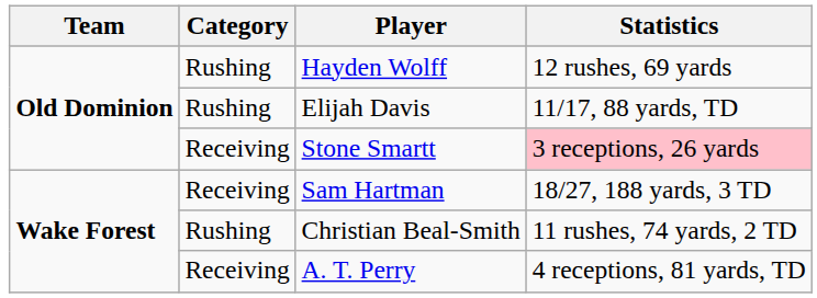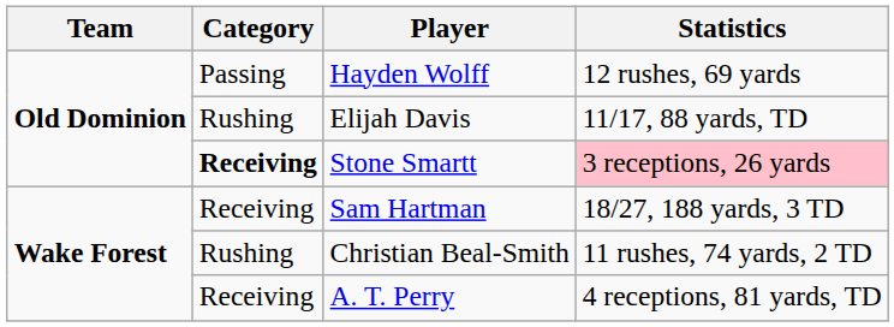Hayden Wolff | Category: Rushing -> Passing
Stone Smartt | Category: normal -> bold
